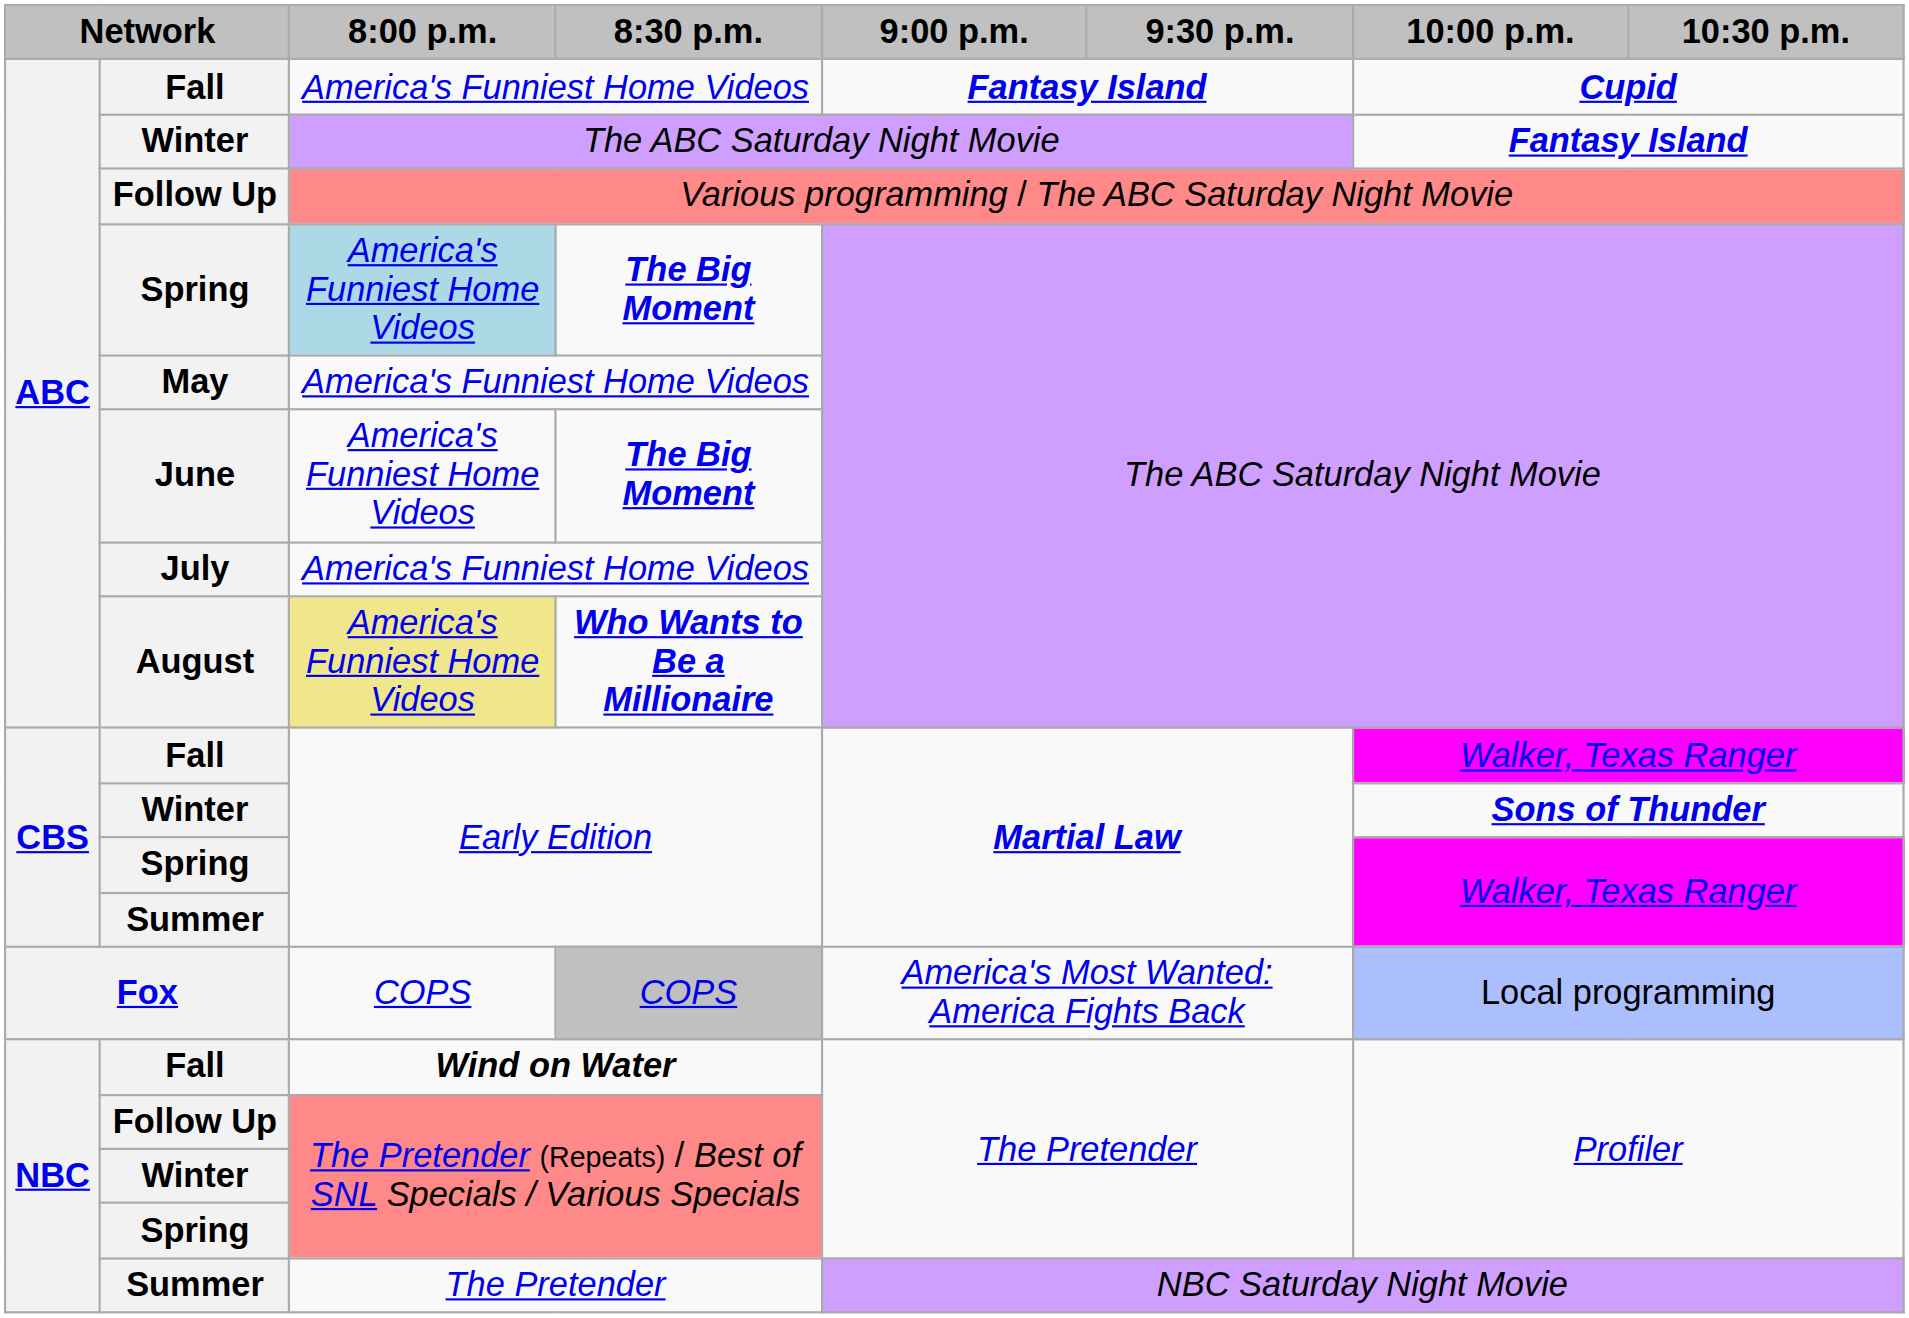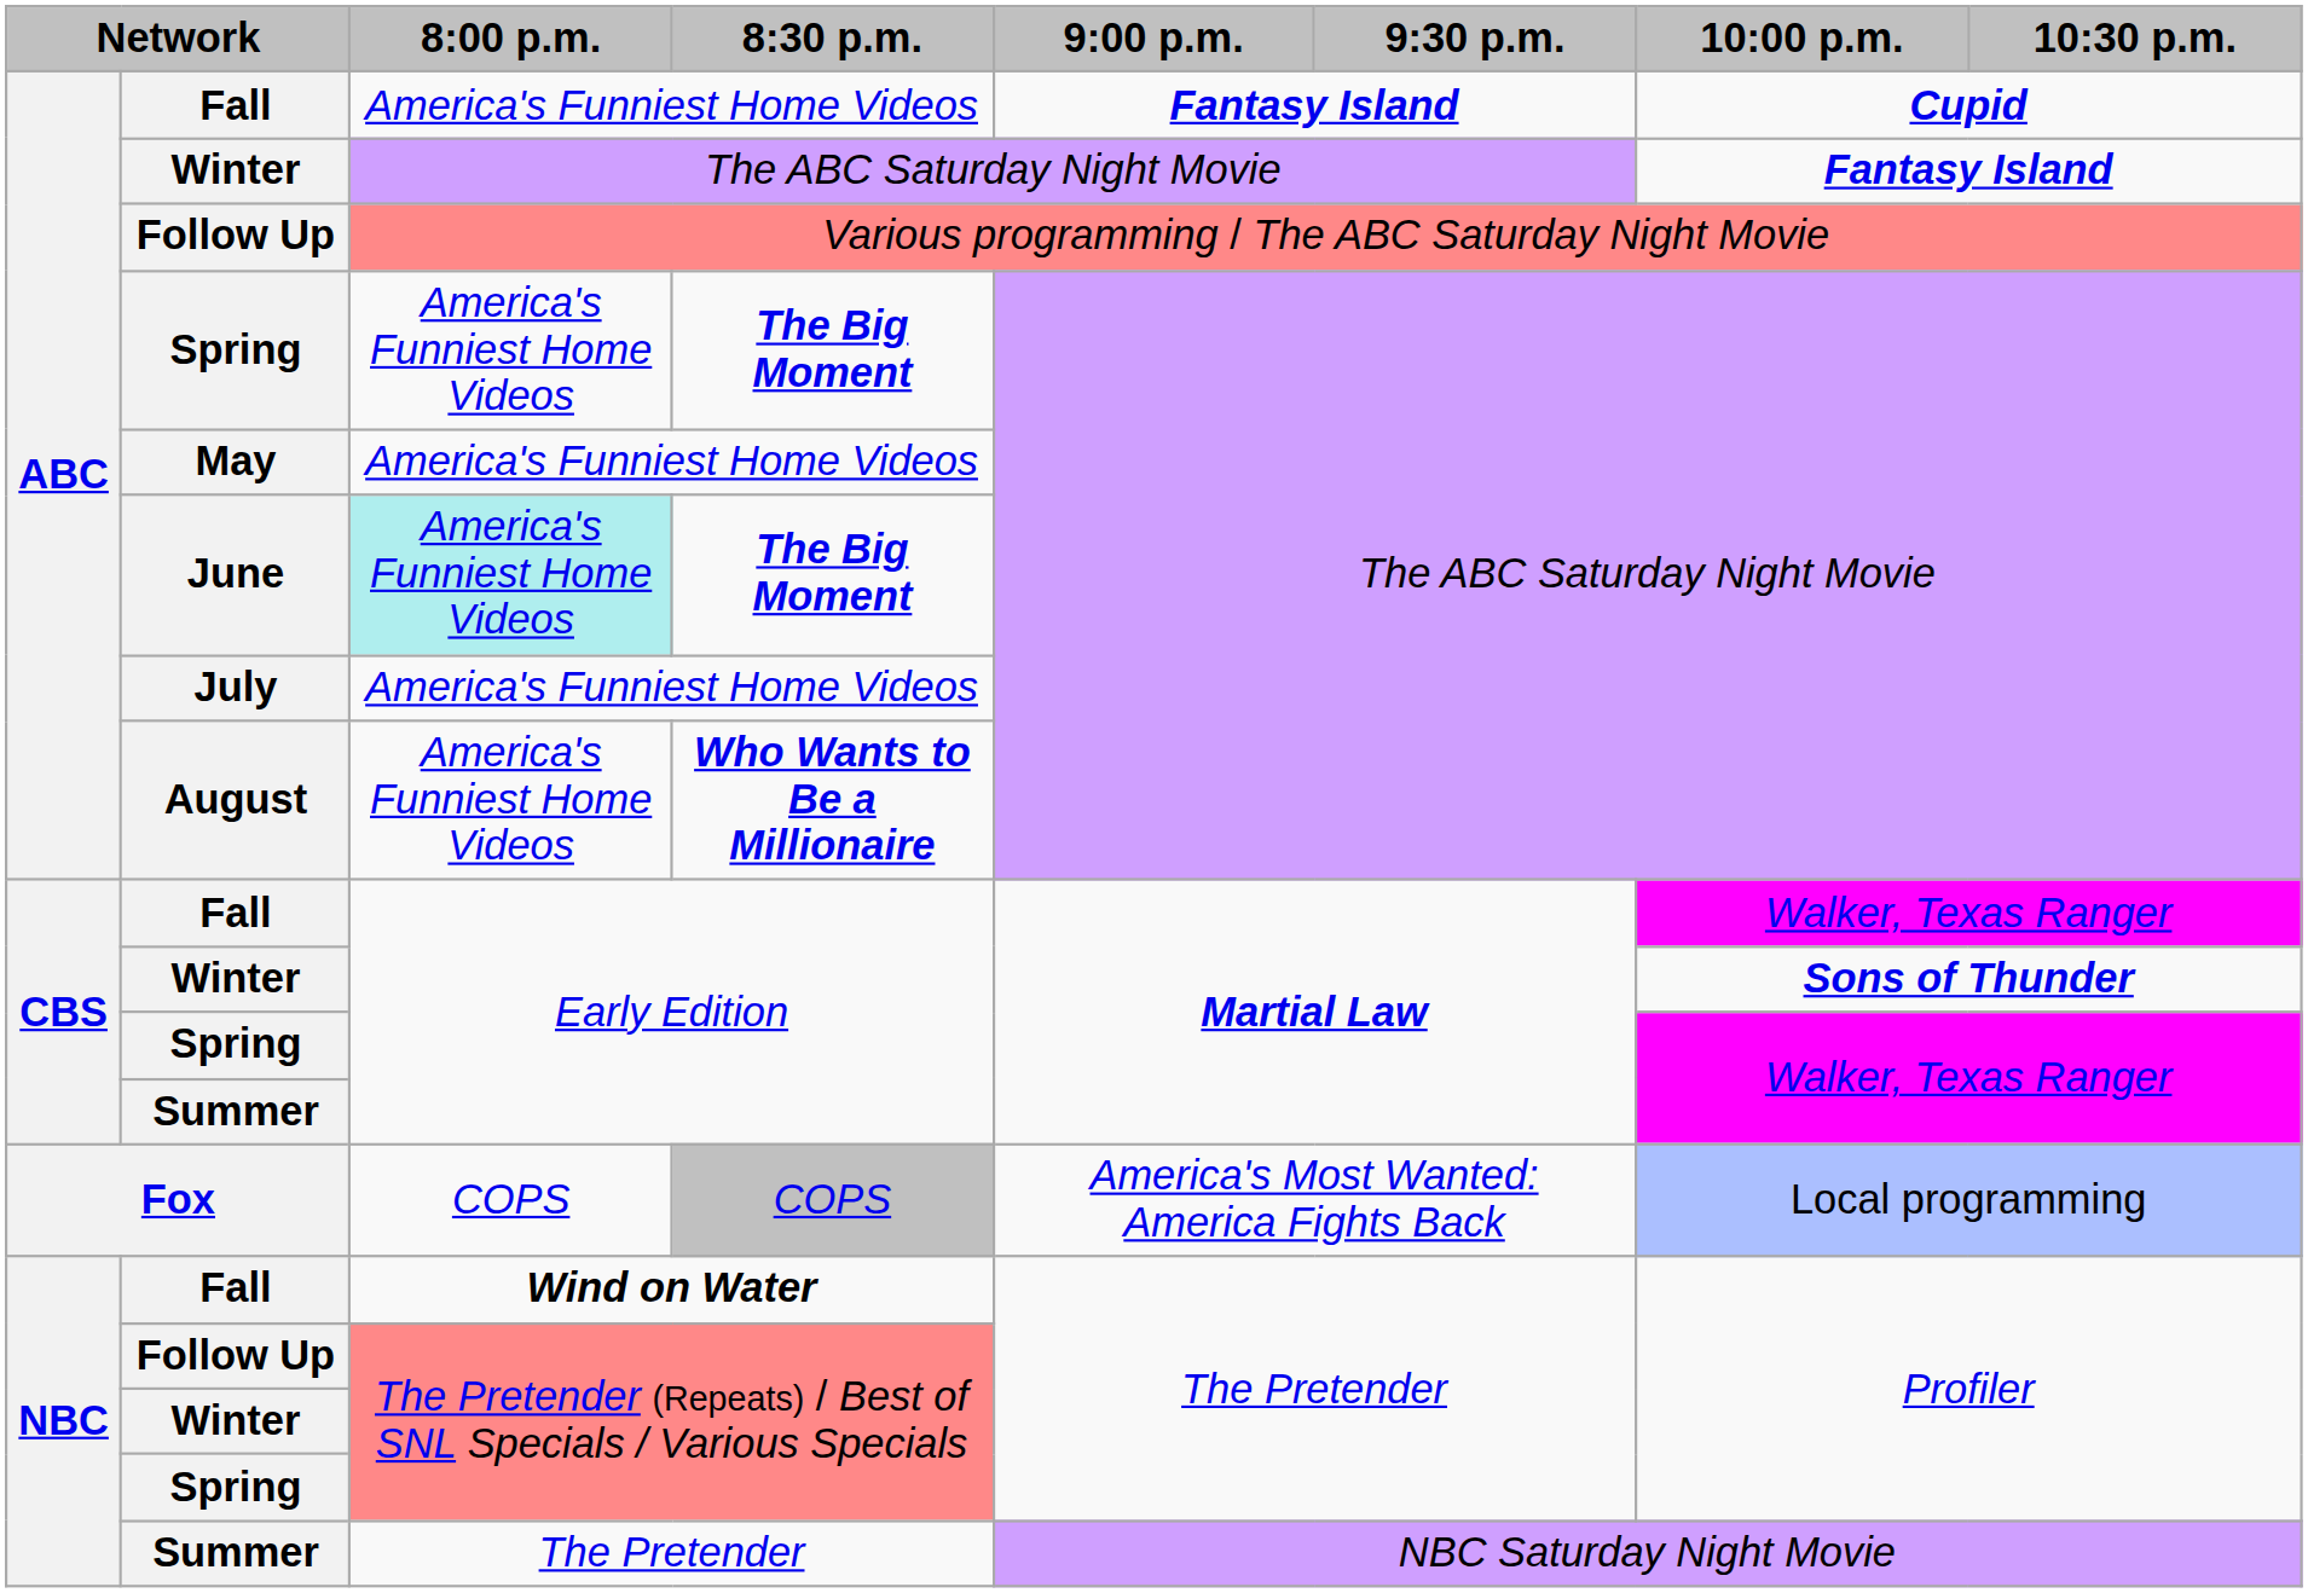Spring / The Big Moment | 8:00 p.m.: lightblue background -> no background
June | 8:00 p.m.: no background -> paleturquoise background
August | 8:00 p.m.: khaki background -> no background
